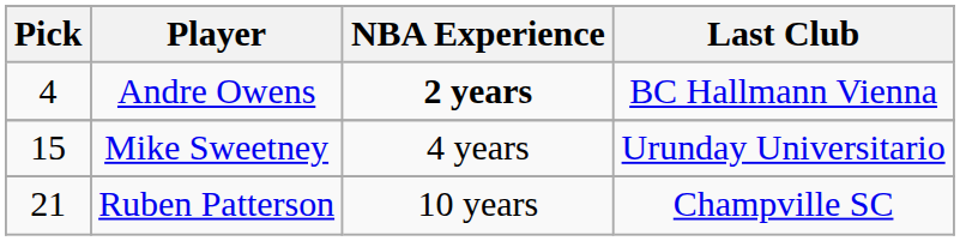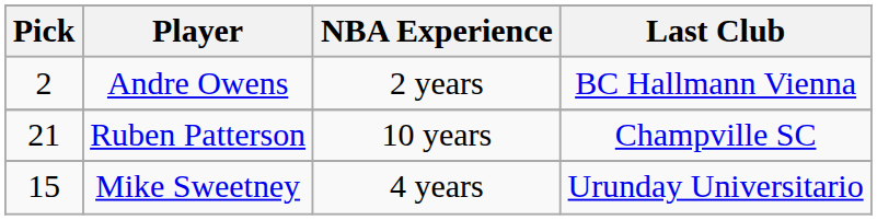Andre Owens | Pick: 4 -> 2
Andre Owens | NBA Experience: bold -> normal
rows swapped: Mike Sweetney <-> Ruben Patterson
